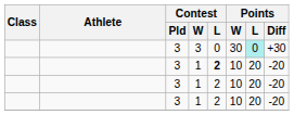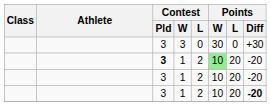row 3 | Points / L: paleturquoise background -> no background
row 4 | Contest / Pld: normal -> bold
row 4 | Contest / L: bold -> normal
row 4 | Points / W: no background -> lightgreen background
row 6 | Points / Diff: normal -> bold
